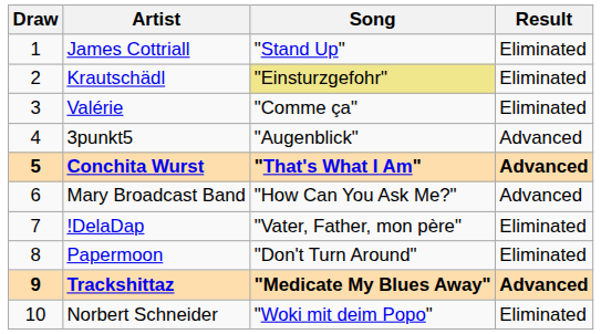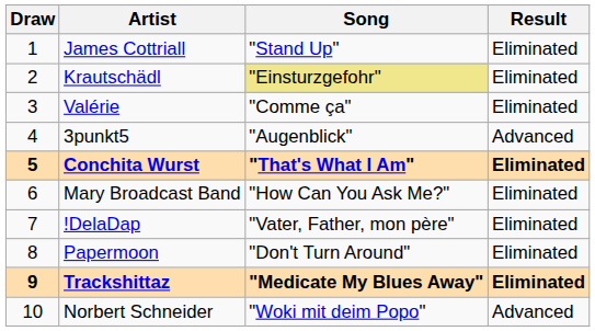Conchita Wurst | Result: Advanced -> Eliminated
Mary Broadcast Band | Result: Advanced -> Eliminated
Trackshittaz | Result: Advanced -> Eliminated
Norbert Schneider | Result: Eliminated -> Advanced
